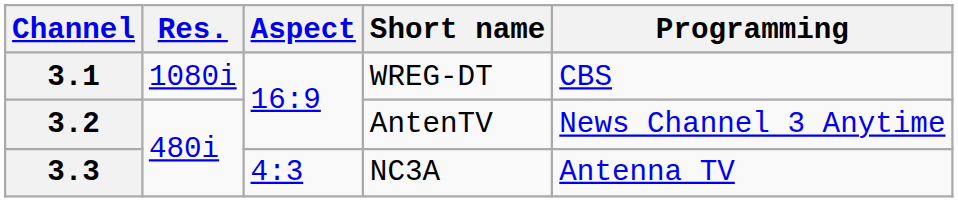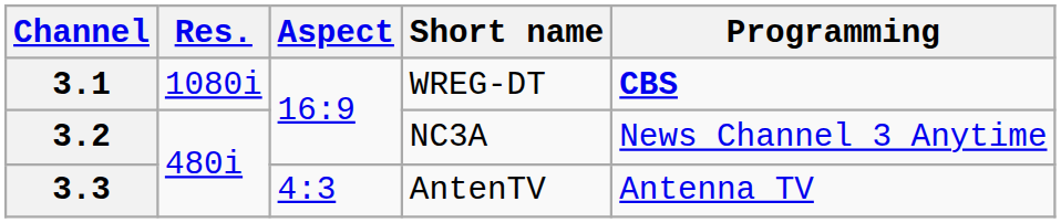3.1 | Programming: normal -> bold
3.2 | Short name: AntenTV -> NC3A
3.3 | Short name: NC3A -> AntenTV
